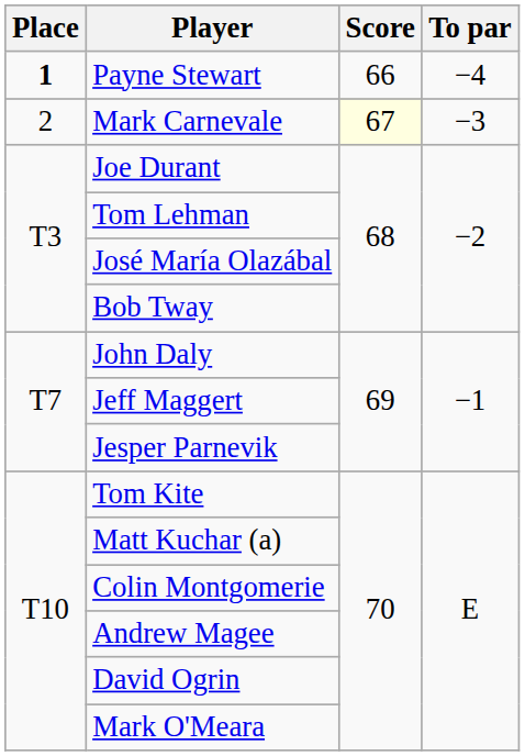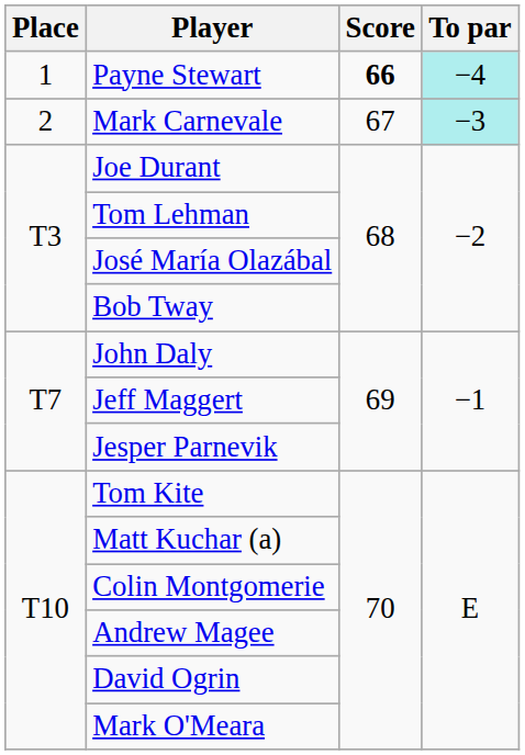Payne Stewart | Place: bold -> normal
Payne Stewart | Score: normal -> bold
Payne Stewart | To par: no background -> paleturquoise background
Mark Carnevale | Score: lightyellow background -> no background
Mark Carnevale | To par: no background -> paleturquoise background
